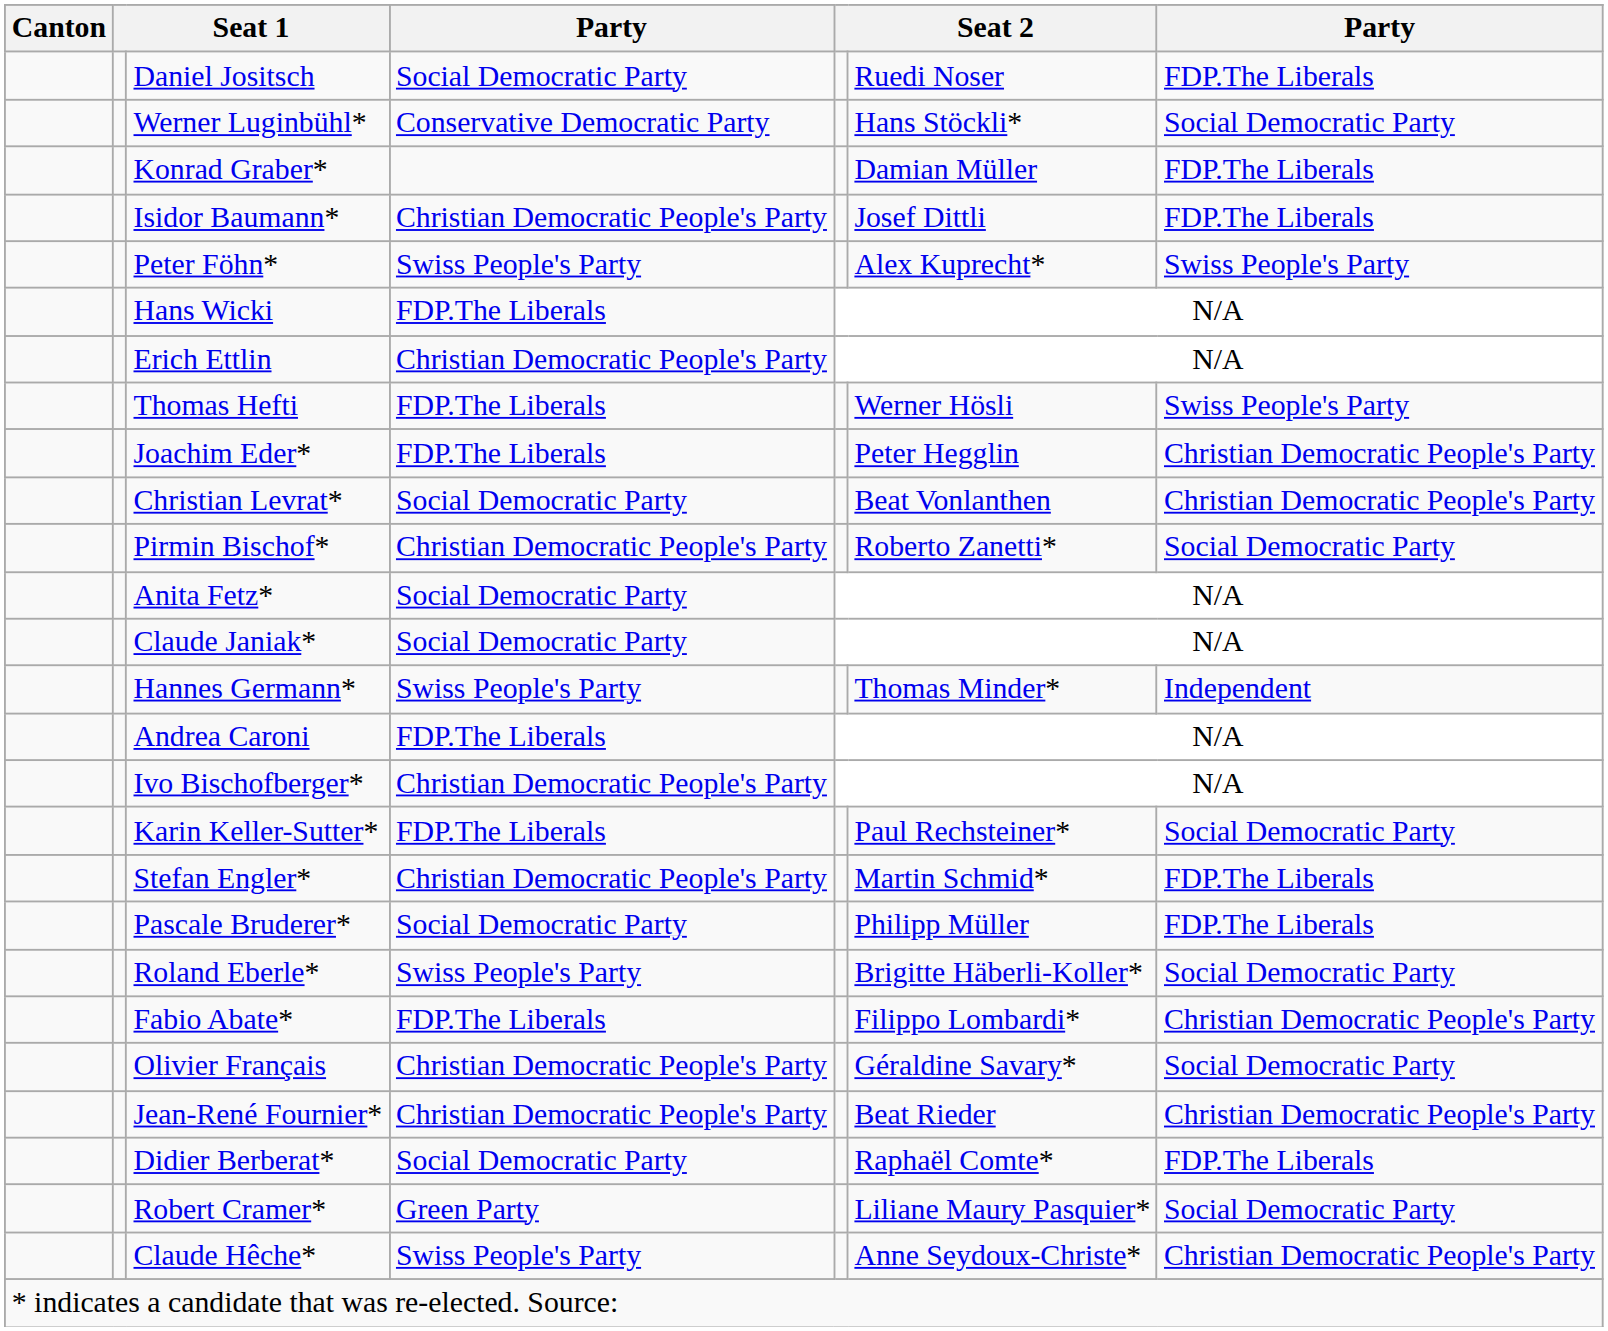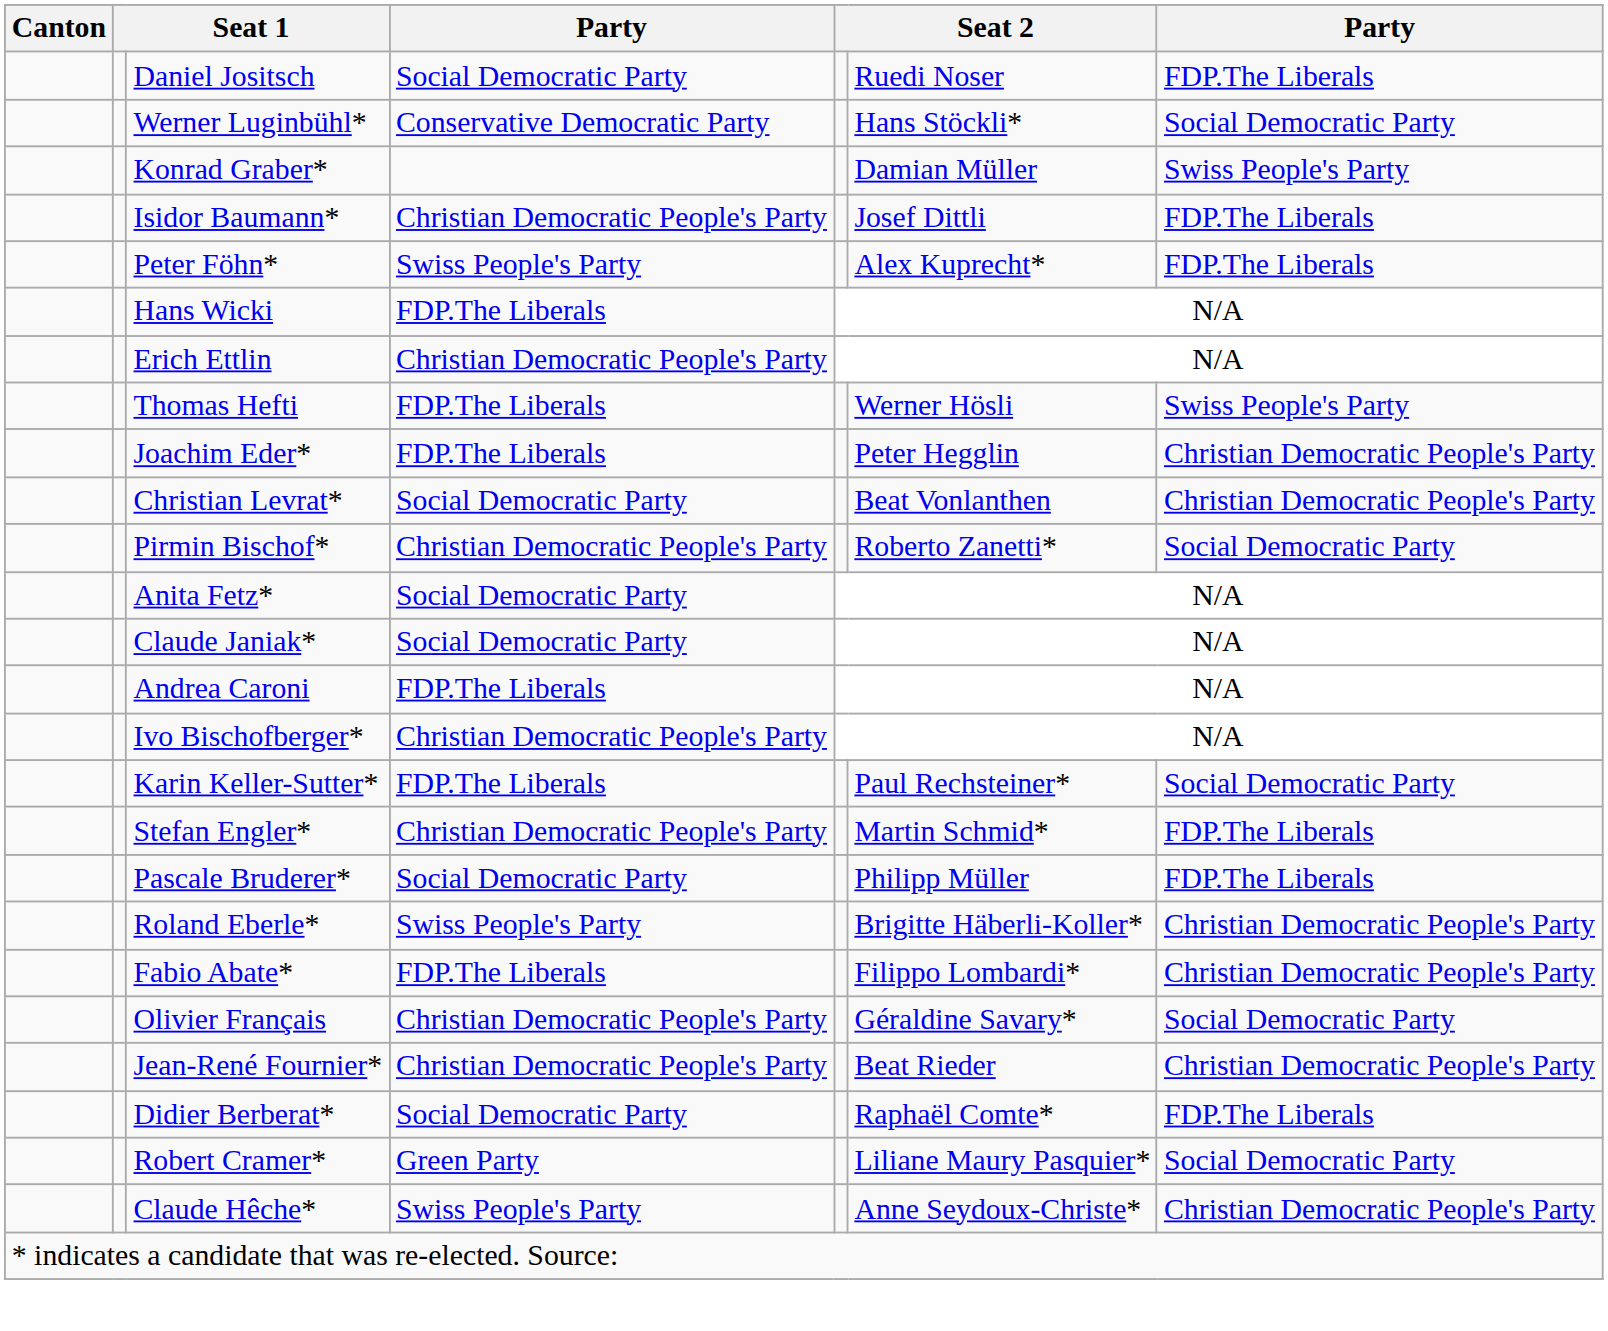Konrad Graber* | column 7: FDP.The Liberals -> Swiss People's Party
Peter Föhn* | column 7: Swiss People's Party -> FDP.The Liberals
- row: Hannes Germann* | Swiss People's Party | Thomas Minder* | Independent
Roland Eberle* | column 7: Social Democratic Party -> Christian Democratic People's Party
